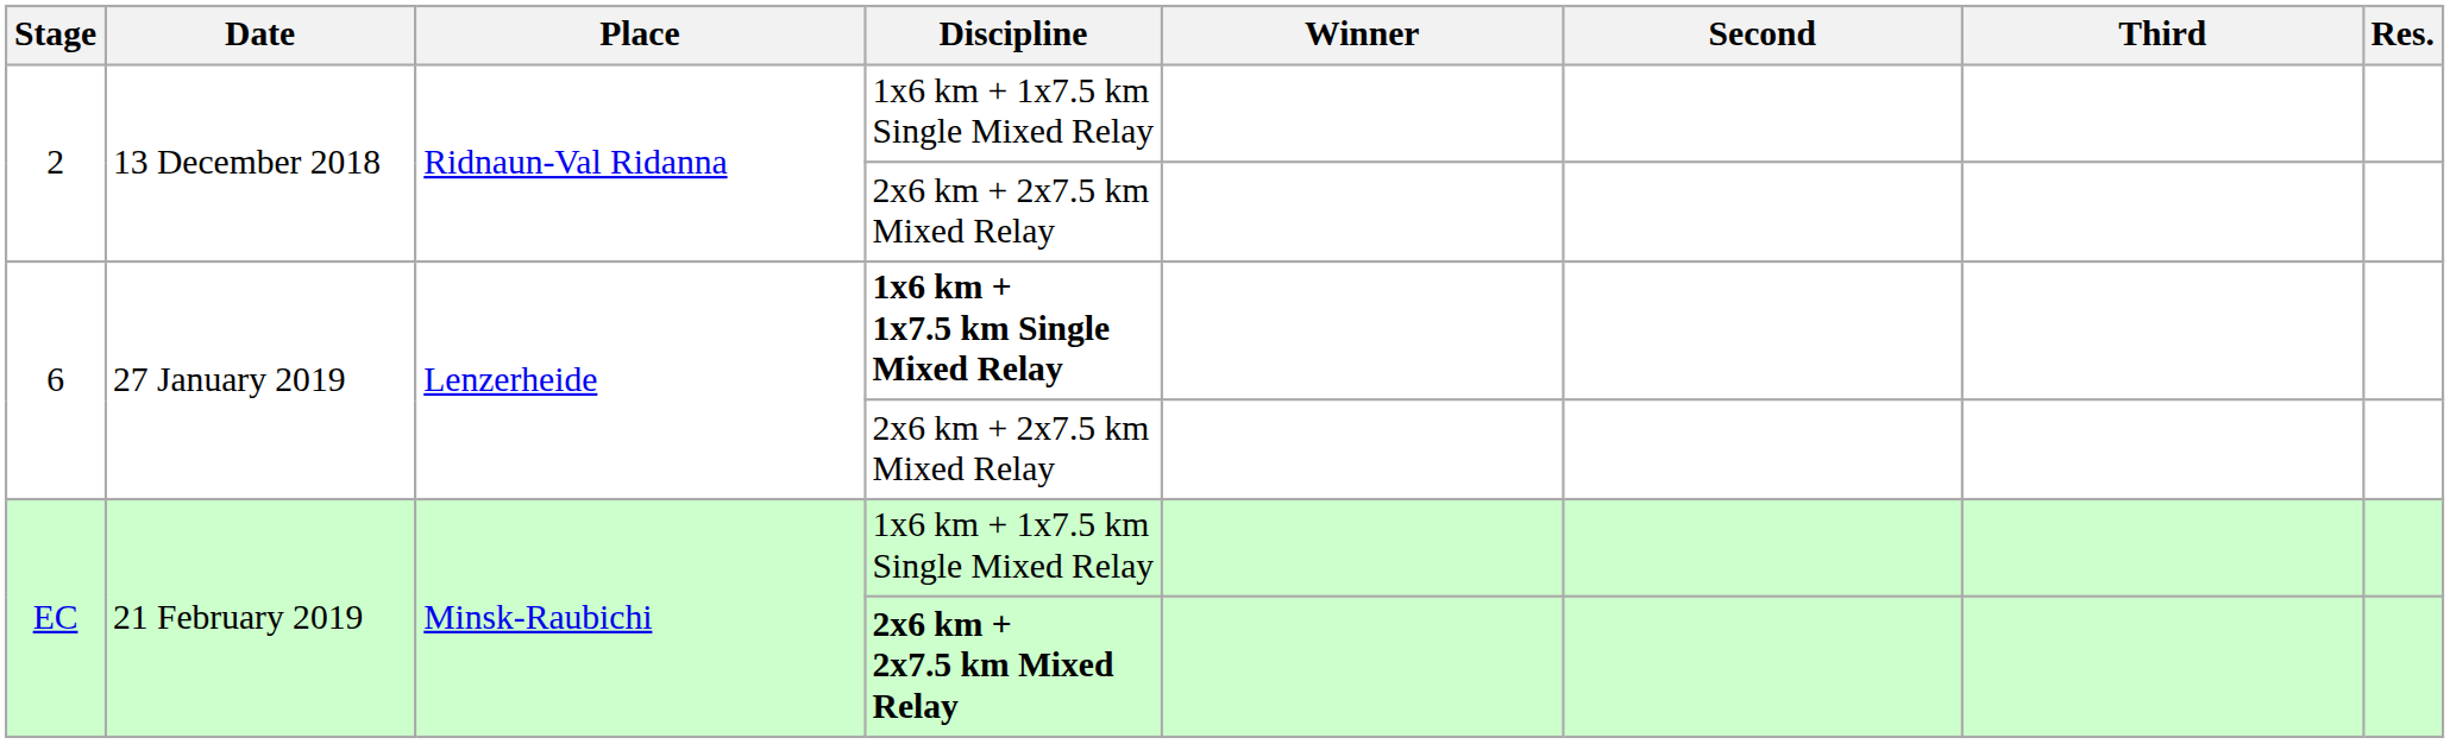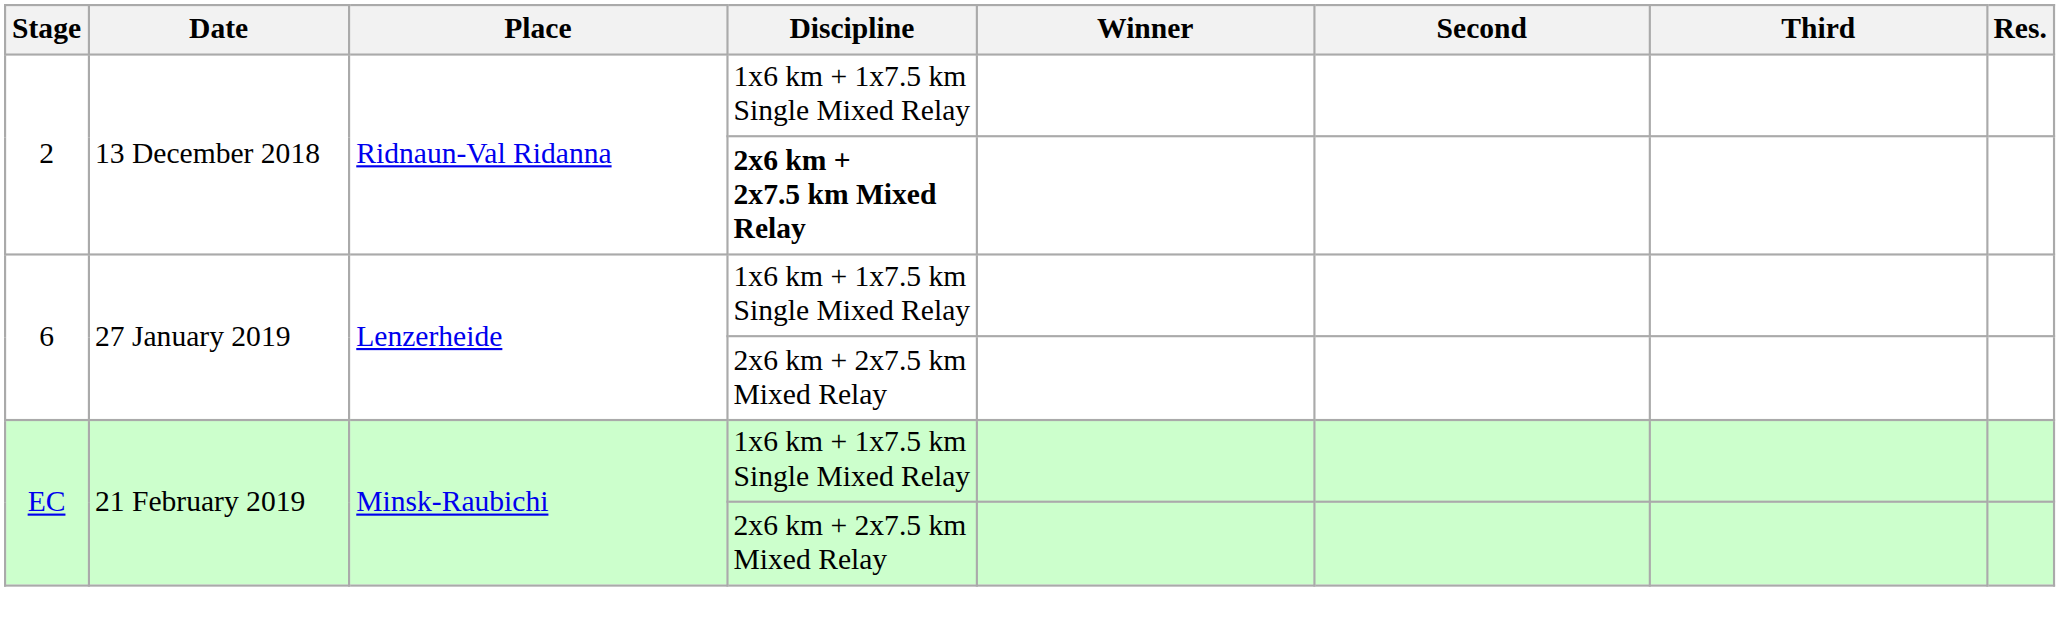2 / 2x6 km + 2x7.5 km Mixed Relay | Discipline: normal -> bold
6 / 1x6 km + 1x7.5 km Single Mixed Relay | Discipline: bold -> normal
EC / 2x6 km + 2x7.5 km Mixed Relay | Discipline: bold -> normal
